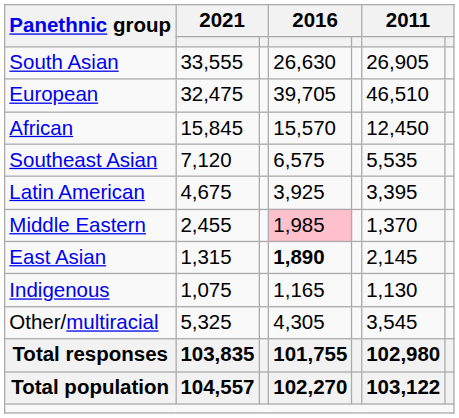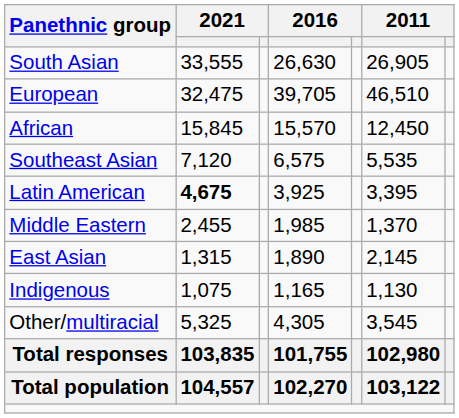Latin American | column 2: normal -> bold
Middle Eastern | column 4: pink background -> no background
East Asian | column 4: bold -> normal
